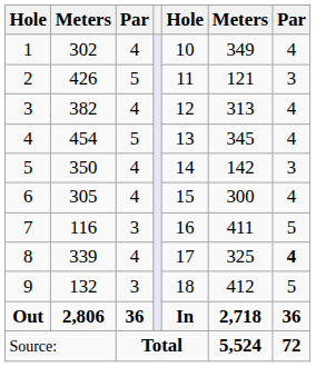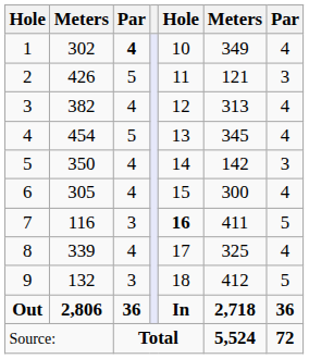1 | column 3: normal -> bold
7 | column 5: normal -> bold
8 | column 7: bold -> normal
